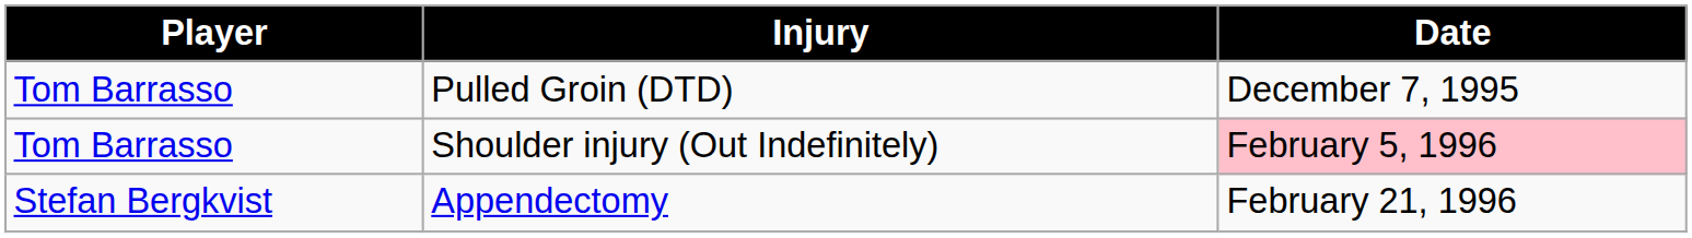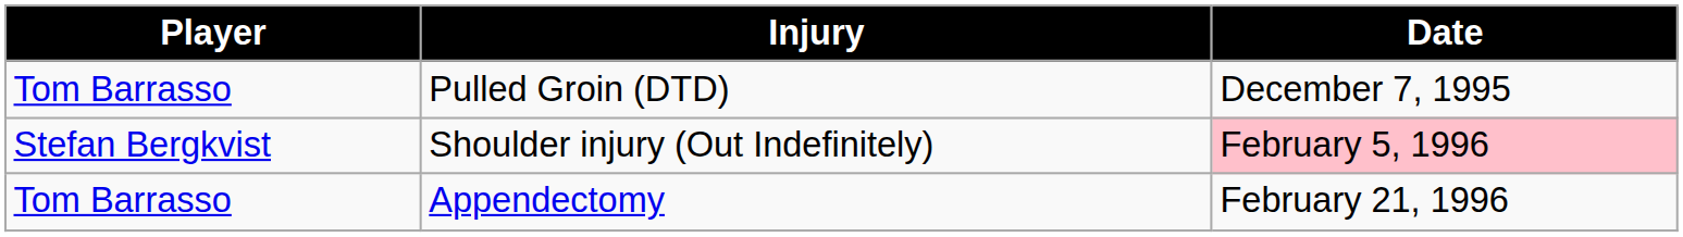Shoulder injury (Out Indefinitely) | Player: Tom Barrasso -> Stefan Bergkvist
Appendectomy | Player: Stefan Bergkvist -> Tom Barrasso
